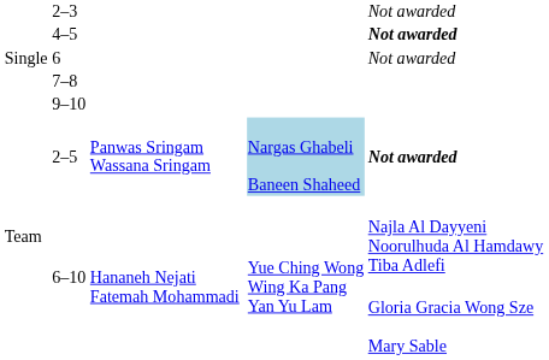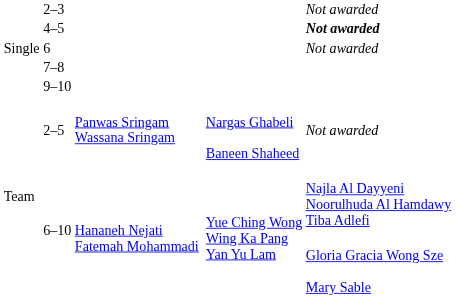2–5 | column 4: lightblue background -> no background
2–5 | column 5: bold -> normal
